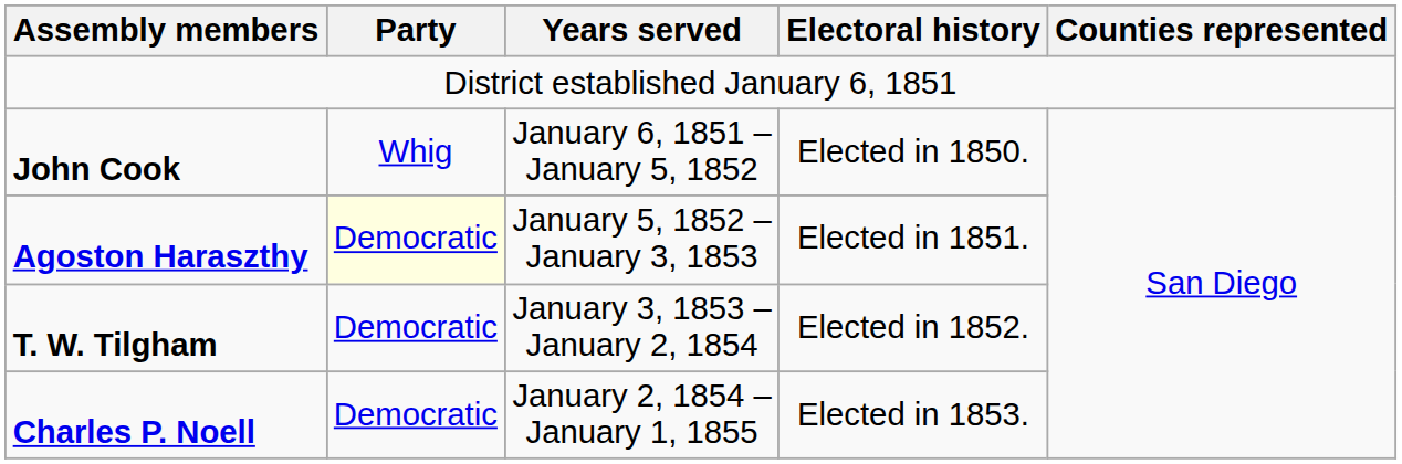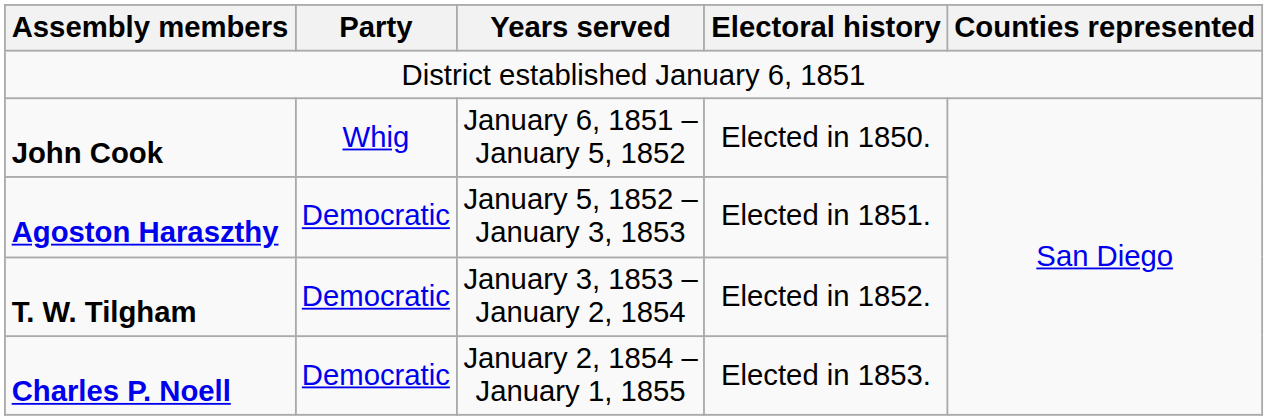Agoston Haraszthy | Party: lightyellow background -> no background
